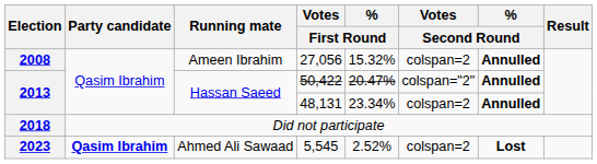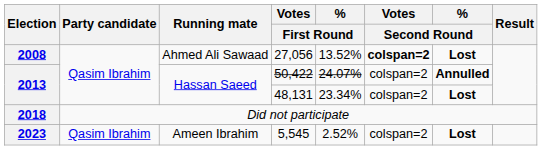27,056 | Running mate: Ameen Ibrahim -> Ahmed Ali Sawaad
27,056 | % / First Round: 15.32% -> 13.52%
27,056 | Votes / Second Round: normal -> bold
27,056 | % / Second Round: Annulled -> Lost
50,422 | % / First Round: 20.47% -> 24.07%
50,422 | Votes / Second Round: colspan="2" -> colspan=2
48,131 | % / Second Round: Annulled -> Lost
5,545 | Party candidate: bold -> normal
5,545 | Running mate: Ahmed Ali Sawaad -> Ameen Ibrahim
